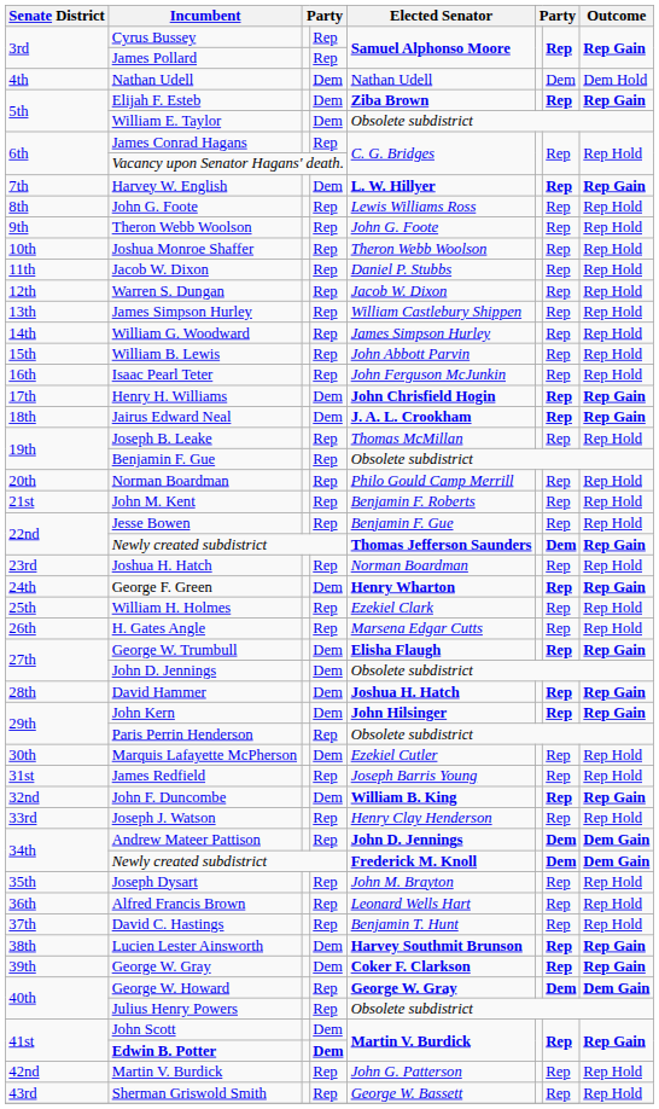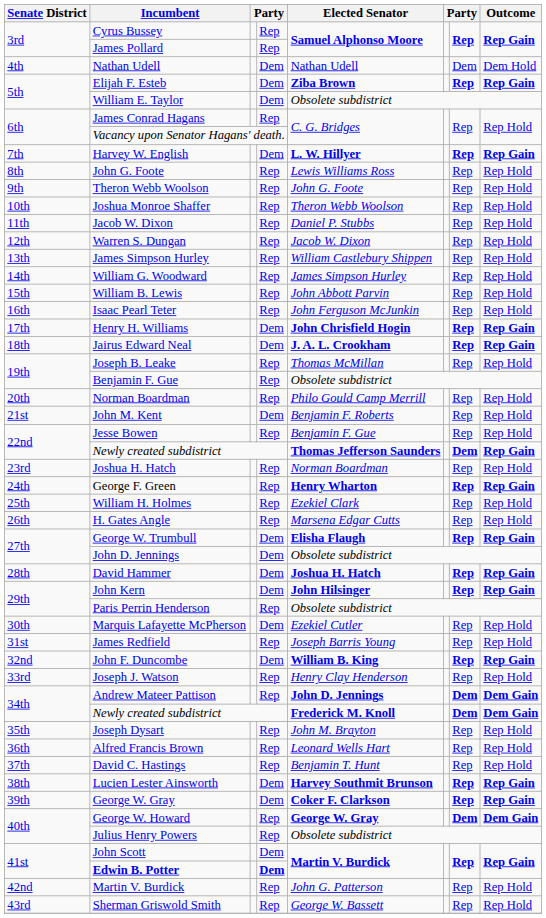John M. Kent | column 4: Rep -> Dem
George F. Green | column 4: Dem -> Rep
